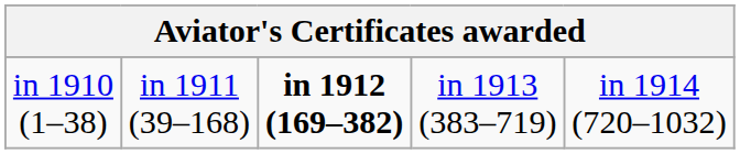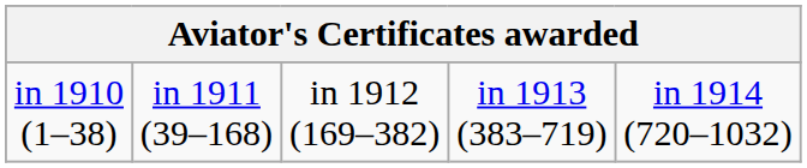in 1910 (1–38) | column 3: bold -> normal
